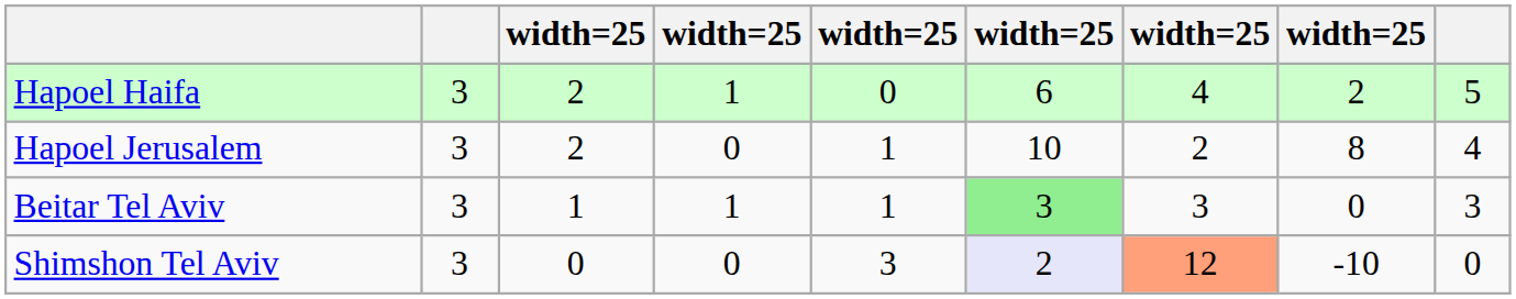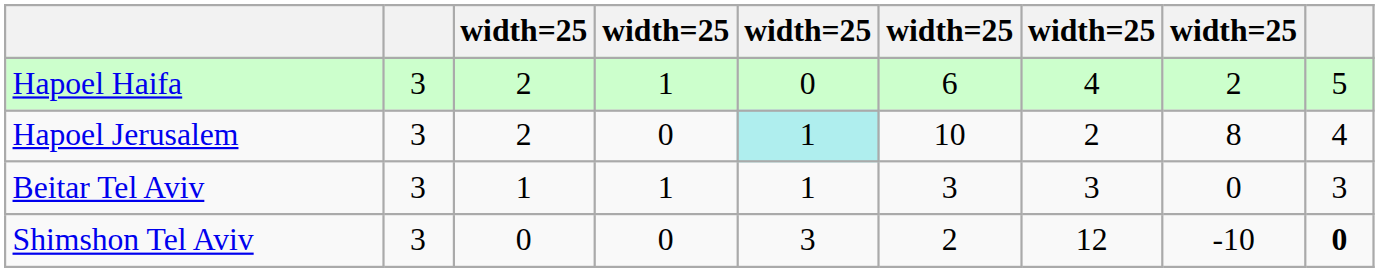Hapoel Jerusalem | column 5: no background -> paleturquoise background
Beitar Tel Aviv | column 6: lightgreen background -> no background
Shimshon Tel Aviv | column 6: lavender background -> no background
Shimshon Tel Aviv | column 7: lightsalmon background -> no background
Shimshon Tel Aviv | column 9: normal -> bold
